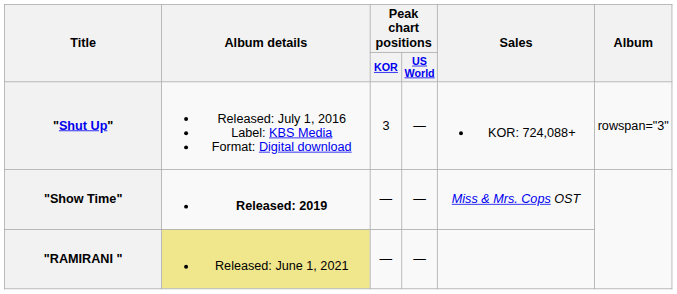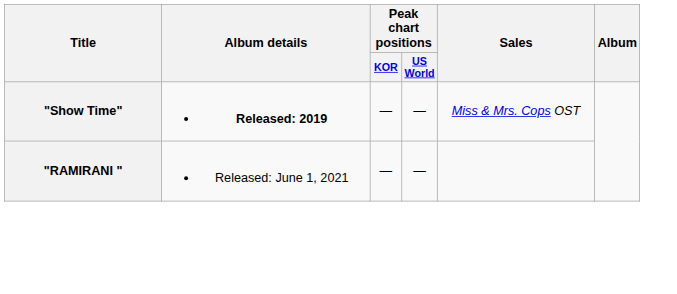- row: "Shut Up" | Released: July 1, 2016 Label: KBS Media Format: Digital download | 3 | — | KOR: 724,088+ | rowspan="3"
"RAMIRANI " | Album details: khaki background -> no background
